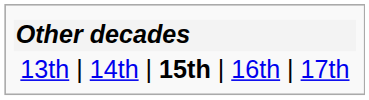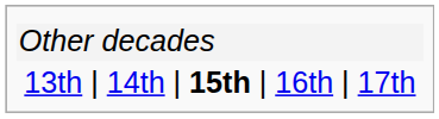row 1 | column 1: bold -> normal
